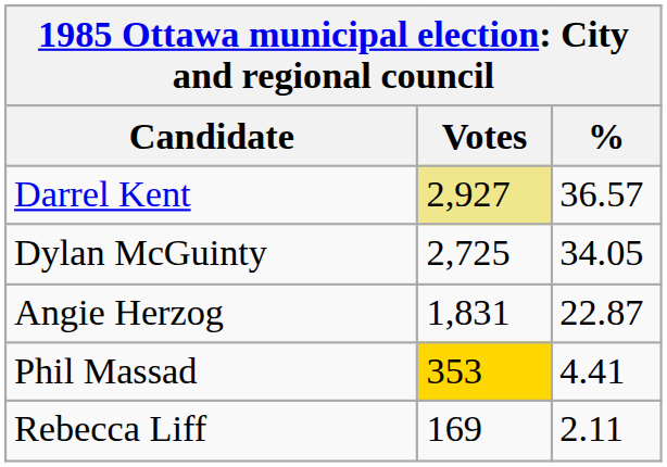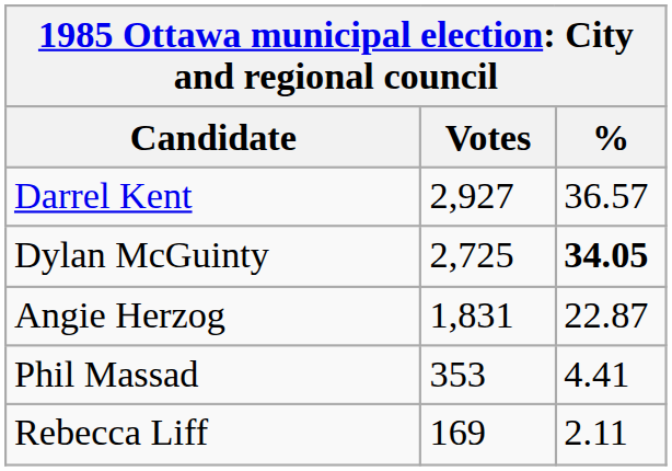Darrel Kent | Votes: khaki background -> no background
Dylan McGuinty | %: normal -> bold
Phil Massad | Votes: gold background -> no background
